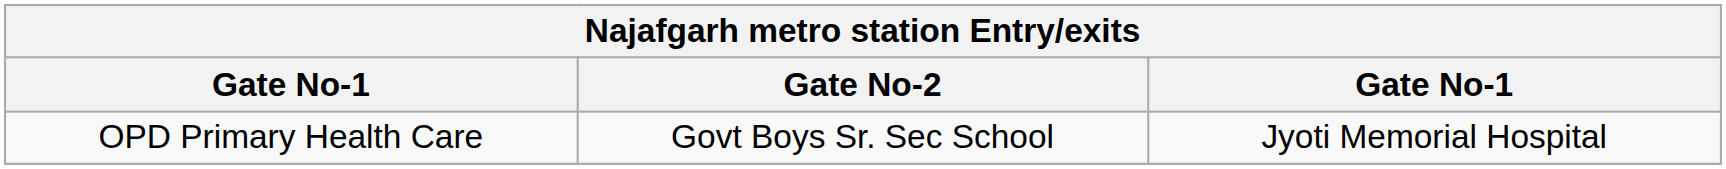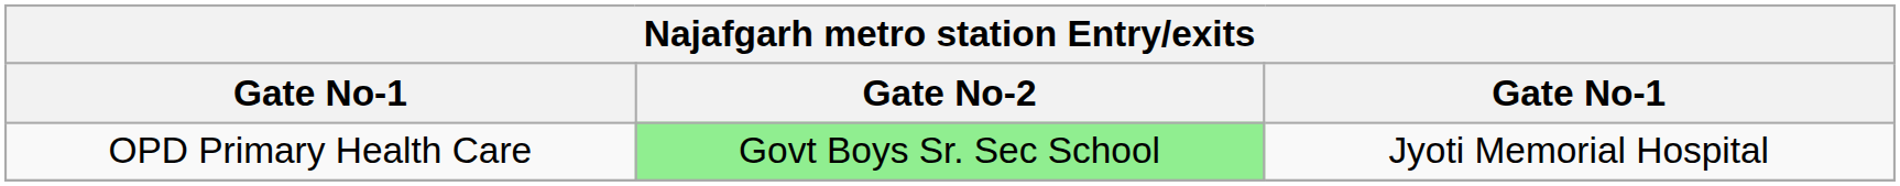OPD Primary Health Care | Gate No-2: no background -> lightgreen background
